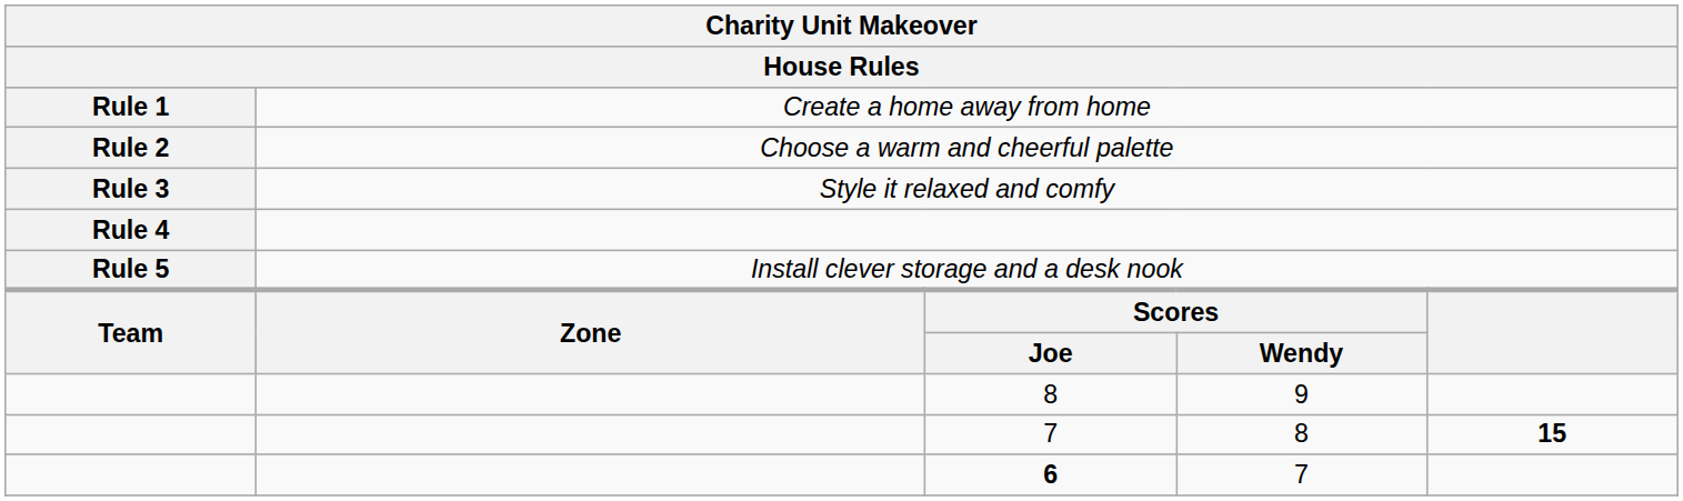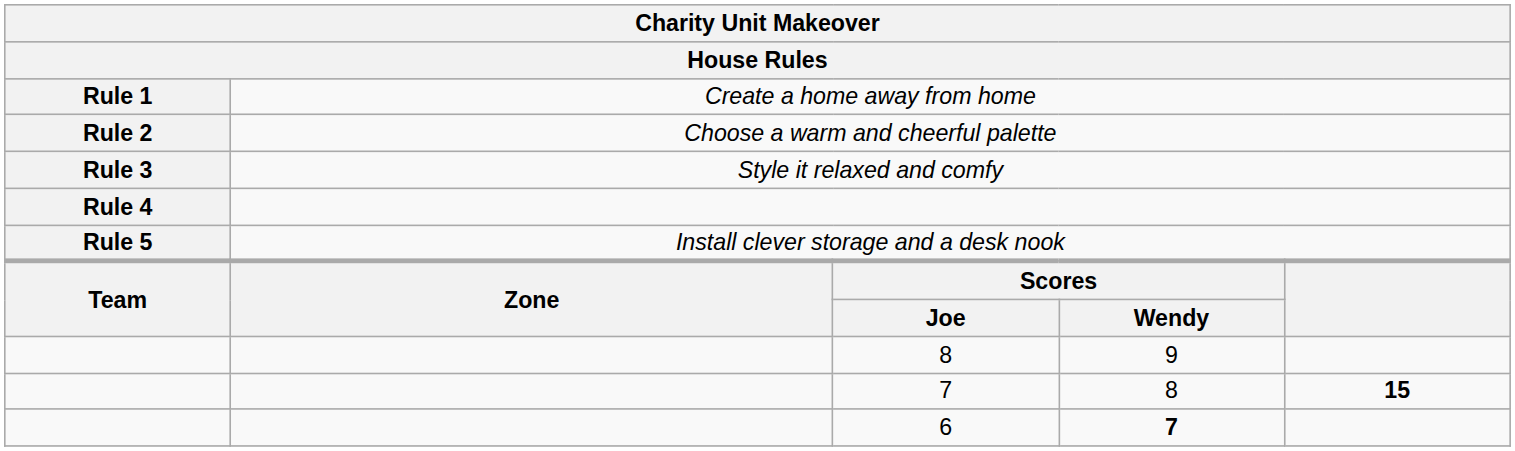6 | column 3: bold -> normal
6 | column 4: normal -> bold
